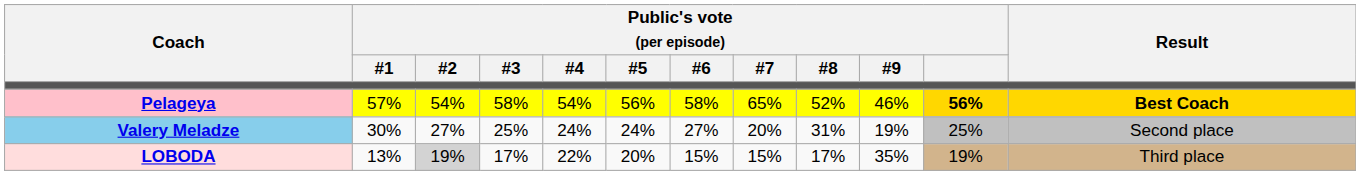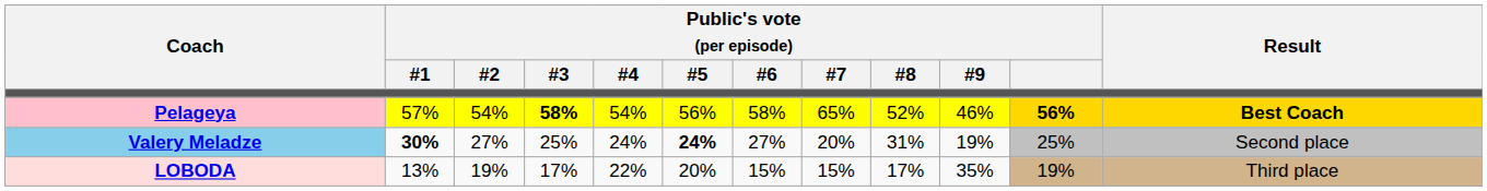Pelageya | Public's vote (per episode) / #3: normal -> bold
Valery Meladze | Public's vote (per episode) / #1: normal -> bold
Valery Meladze | Public's vote (per episode) / #5: normal -> bold
LOBODA | Public's vote (per episode) / #2: lightgrey background -> no background
